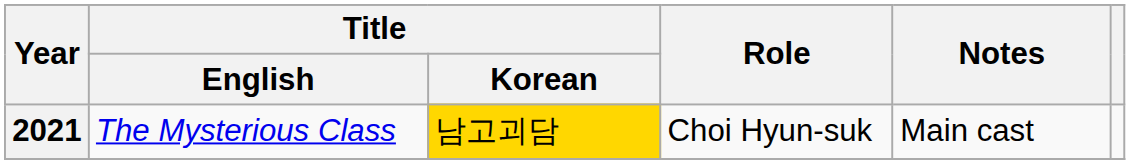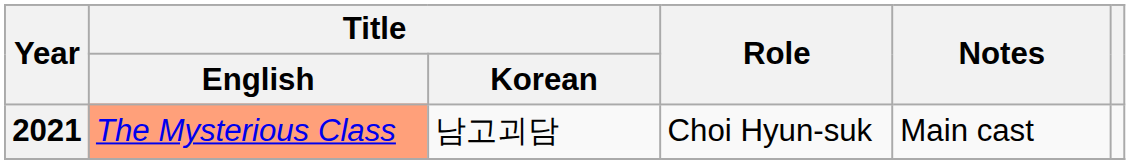2021 | Title / English: no background -> lightsalmon background
2021 | Title / Korean: gold background -> no background
